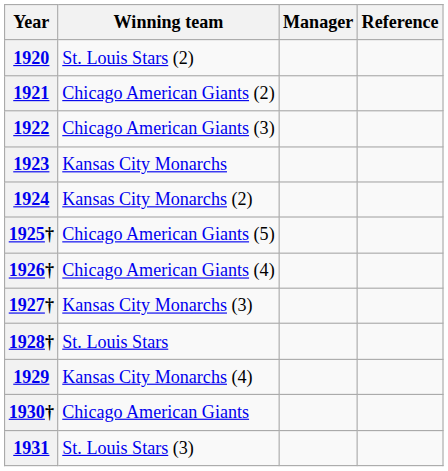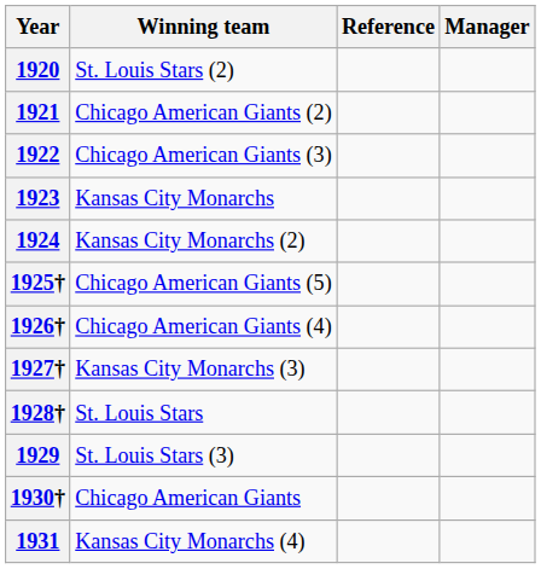columns swapped: Manager <-> Reference
1929 | Winning team: Kansas City Monarchs (4) -> St. Louis Stars (3)
1931 | Winning team: St. Louis Stars (3) -> Kansas City Monarchs (4)
